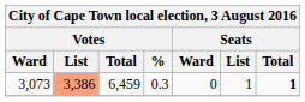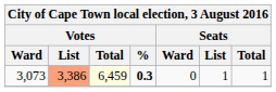3,073 | column 3: no background -> lightyellow background
3,073 | City of Cape Town local election, 3 August 2016 / Votes / %: normal -> bold
3,073 | column 7: bold -> normal
